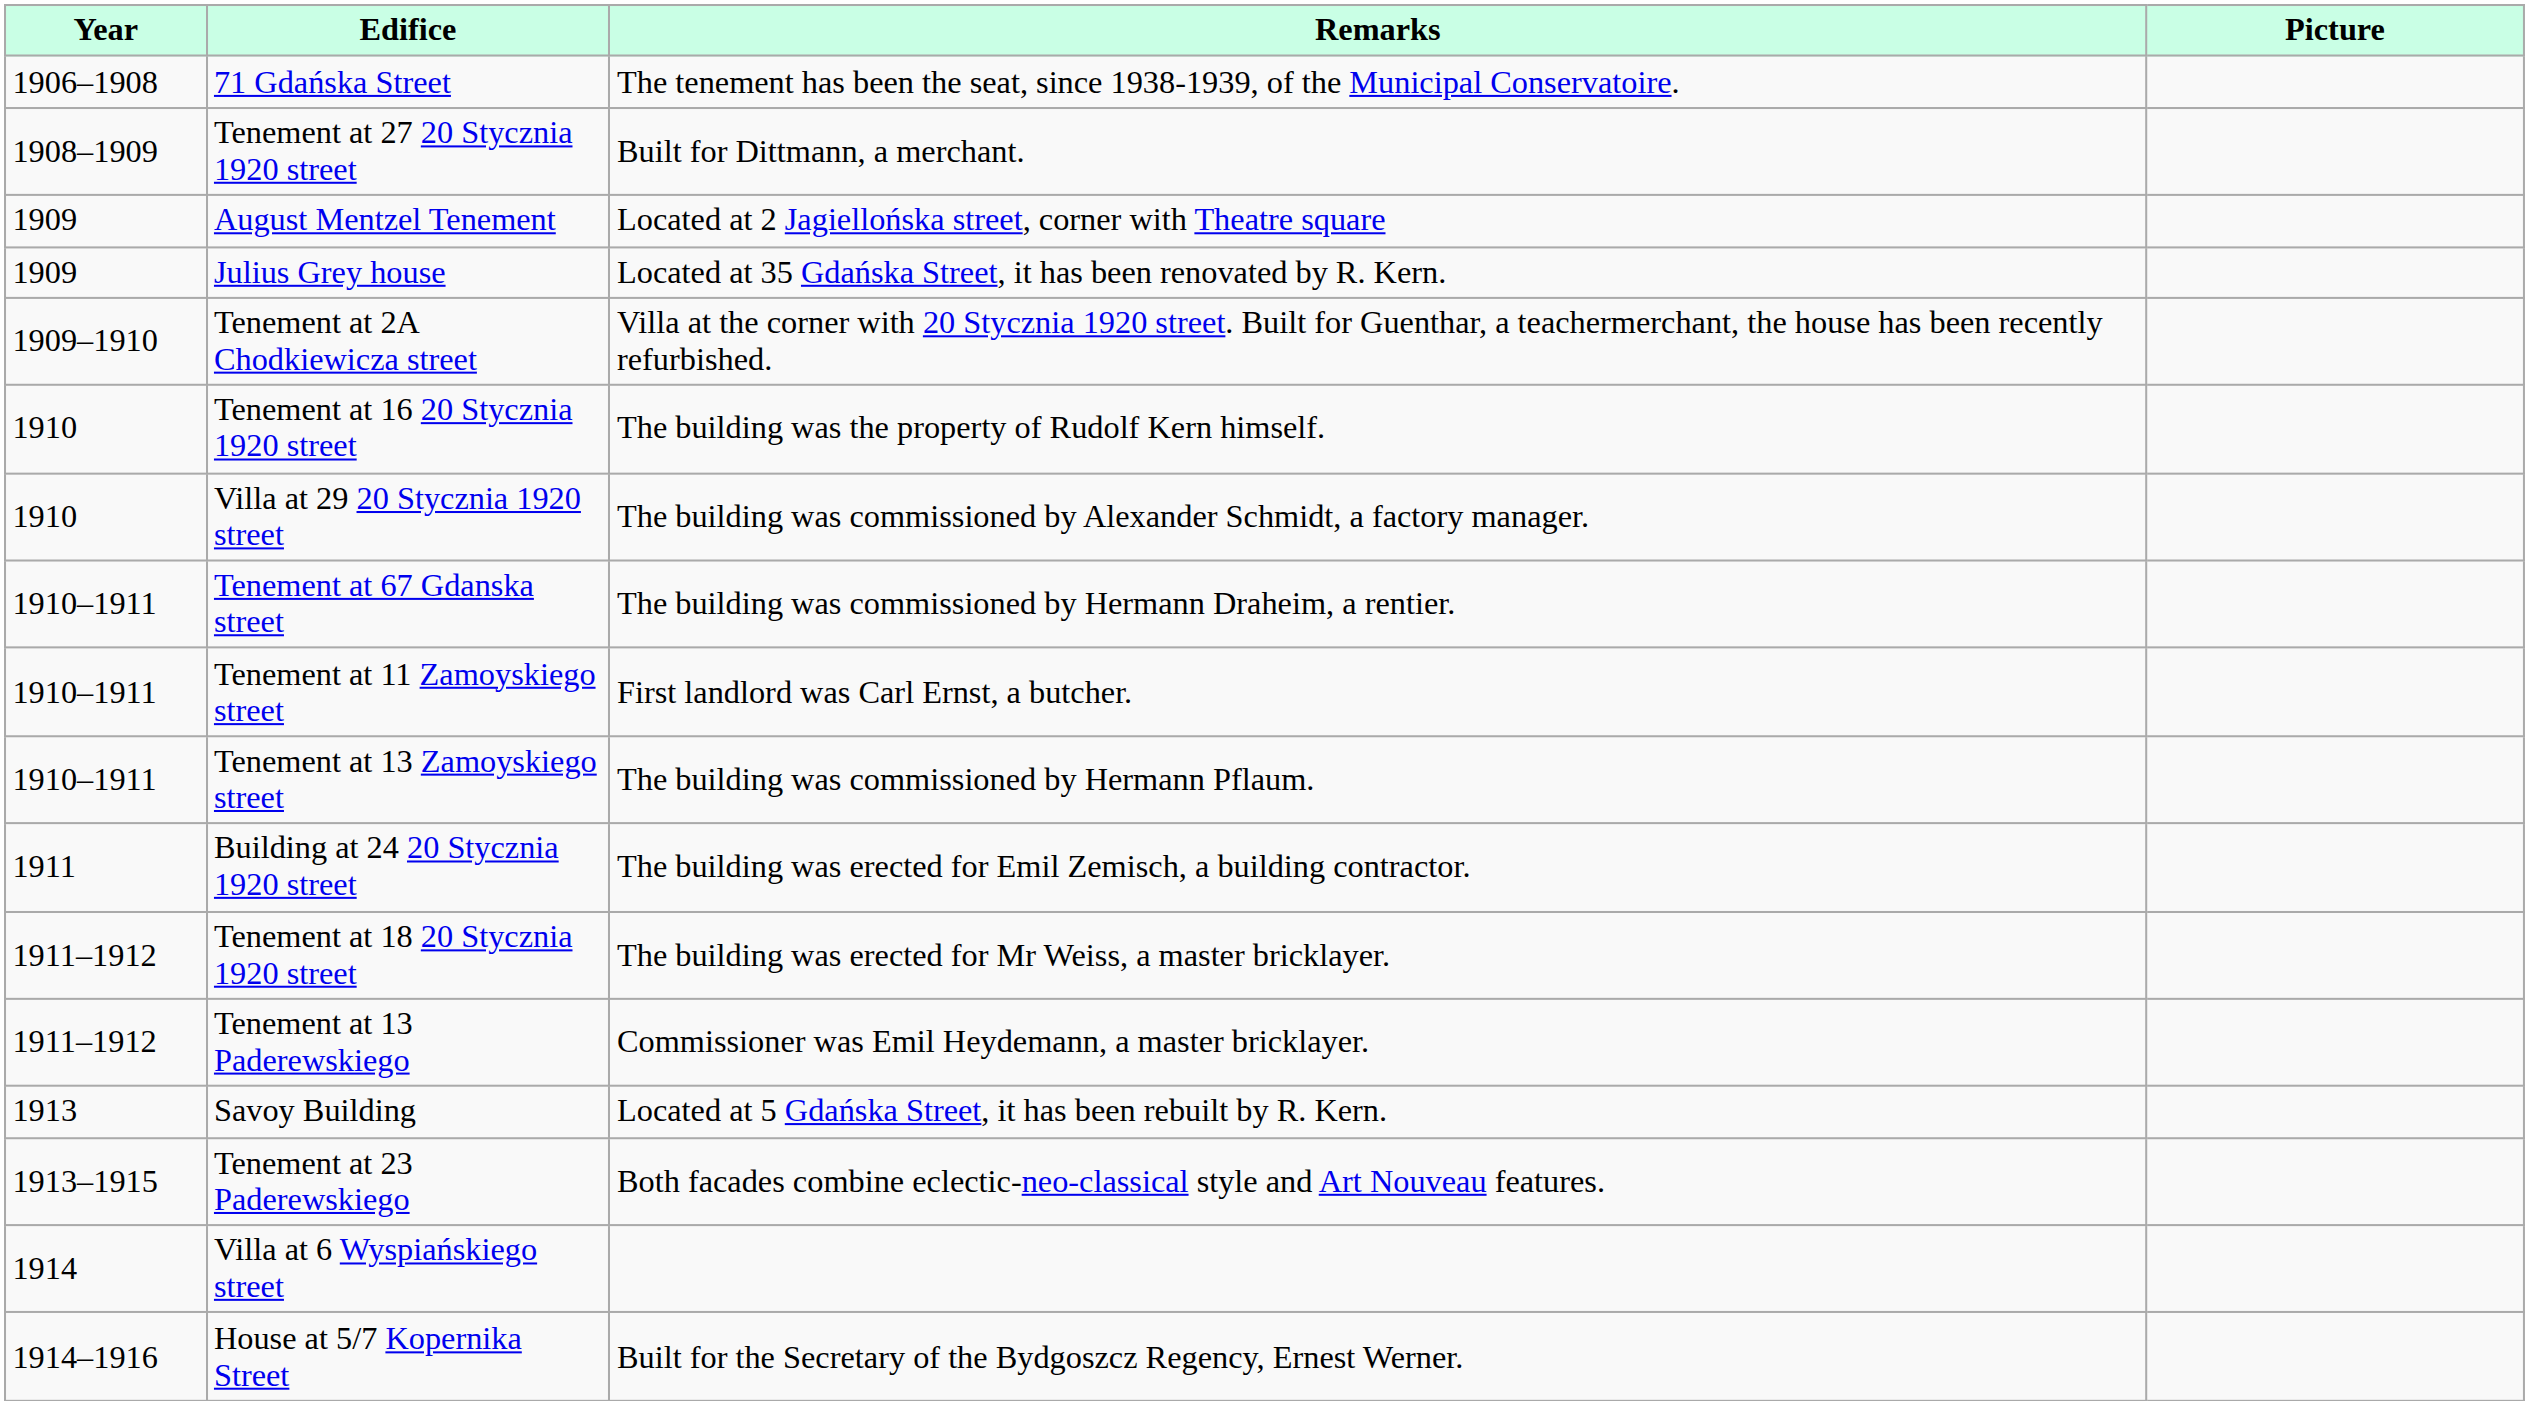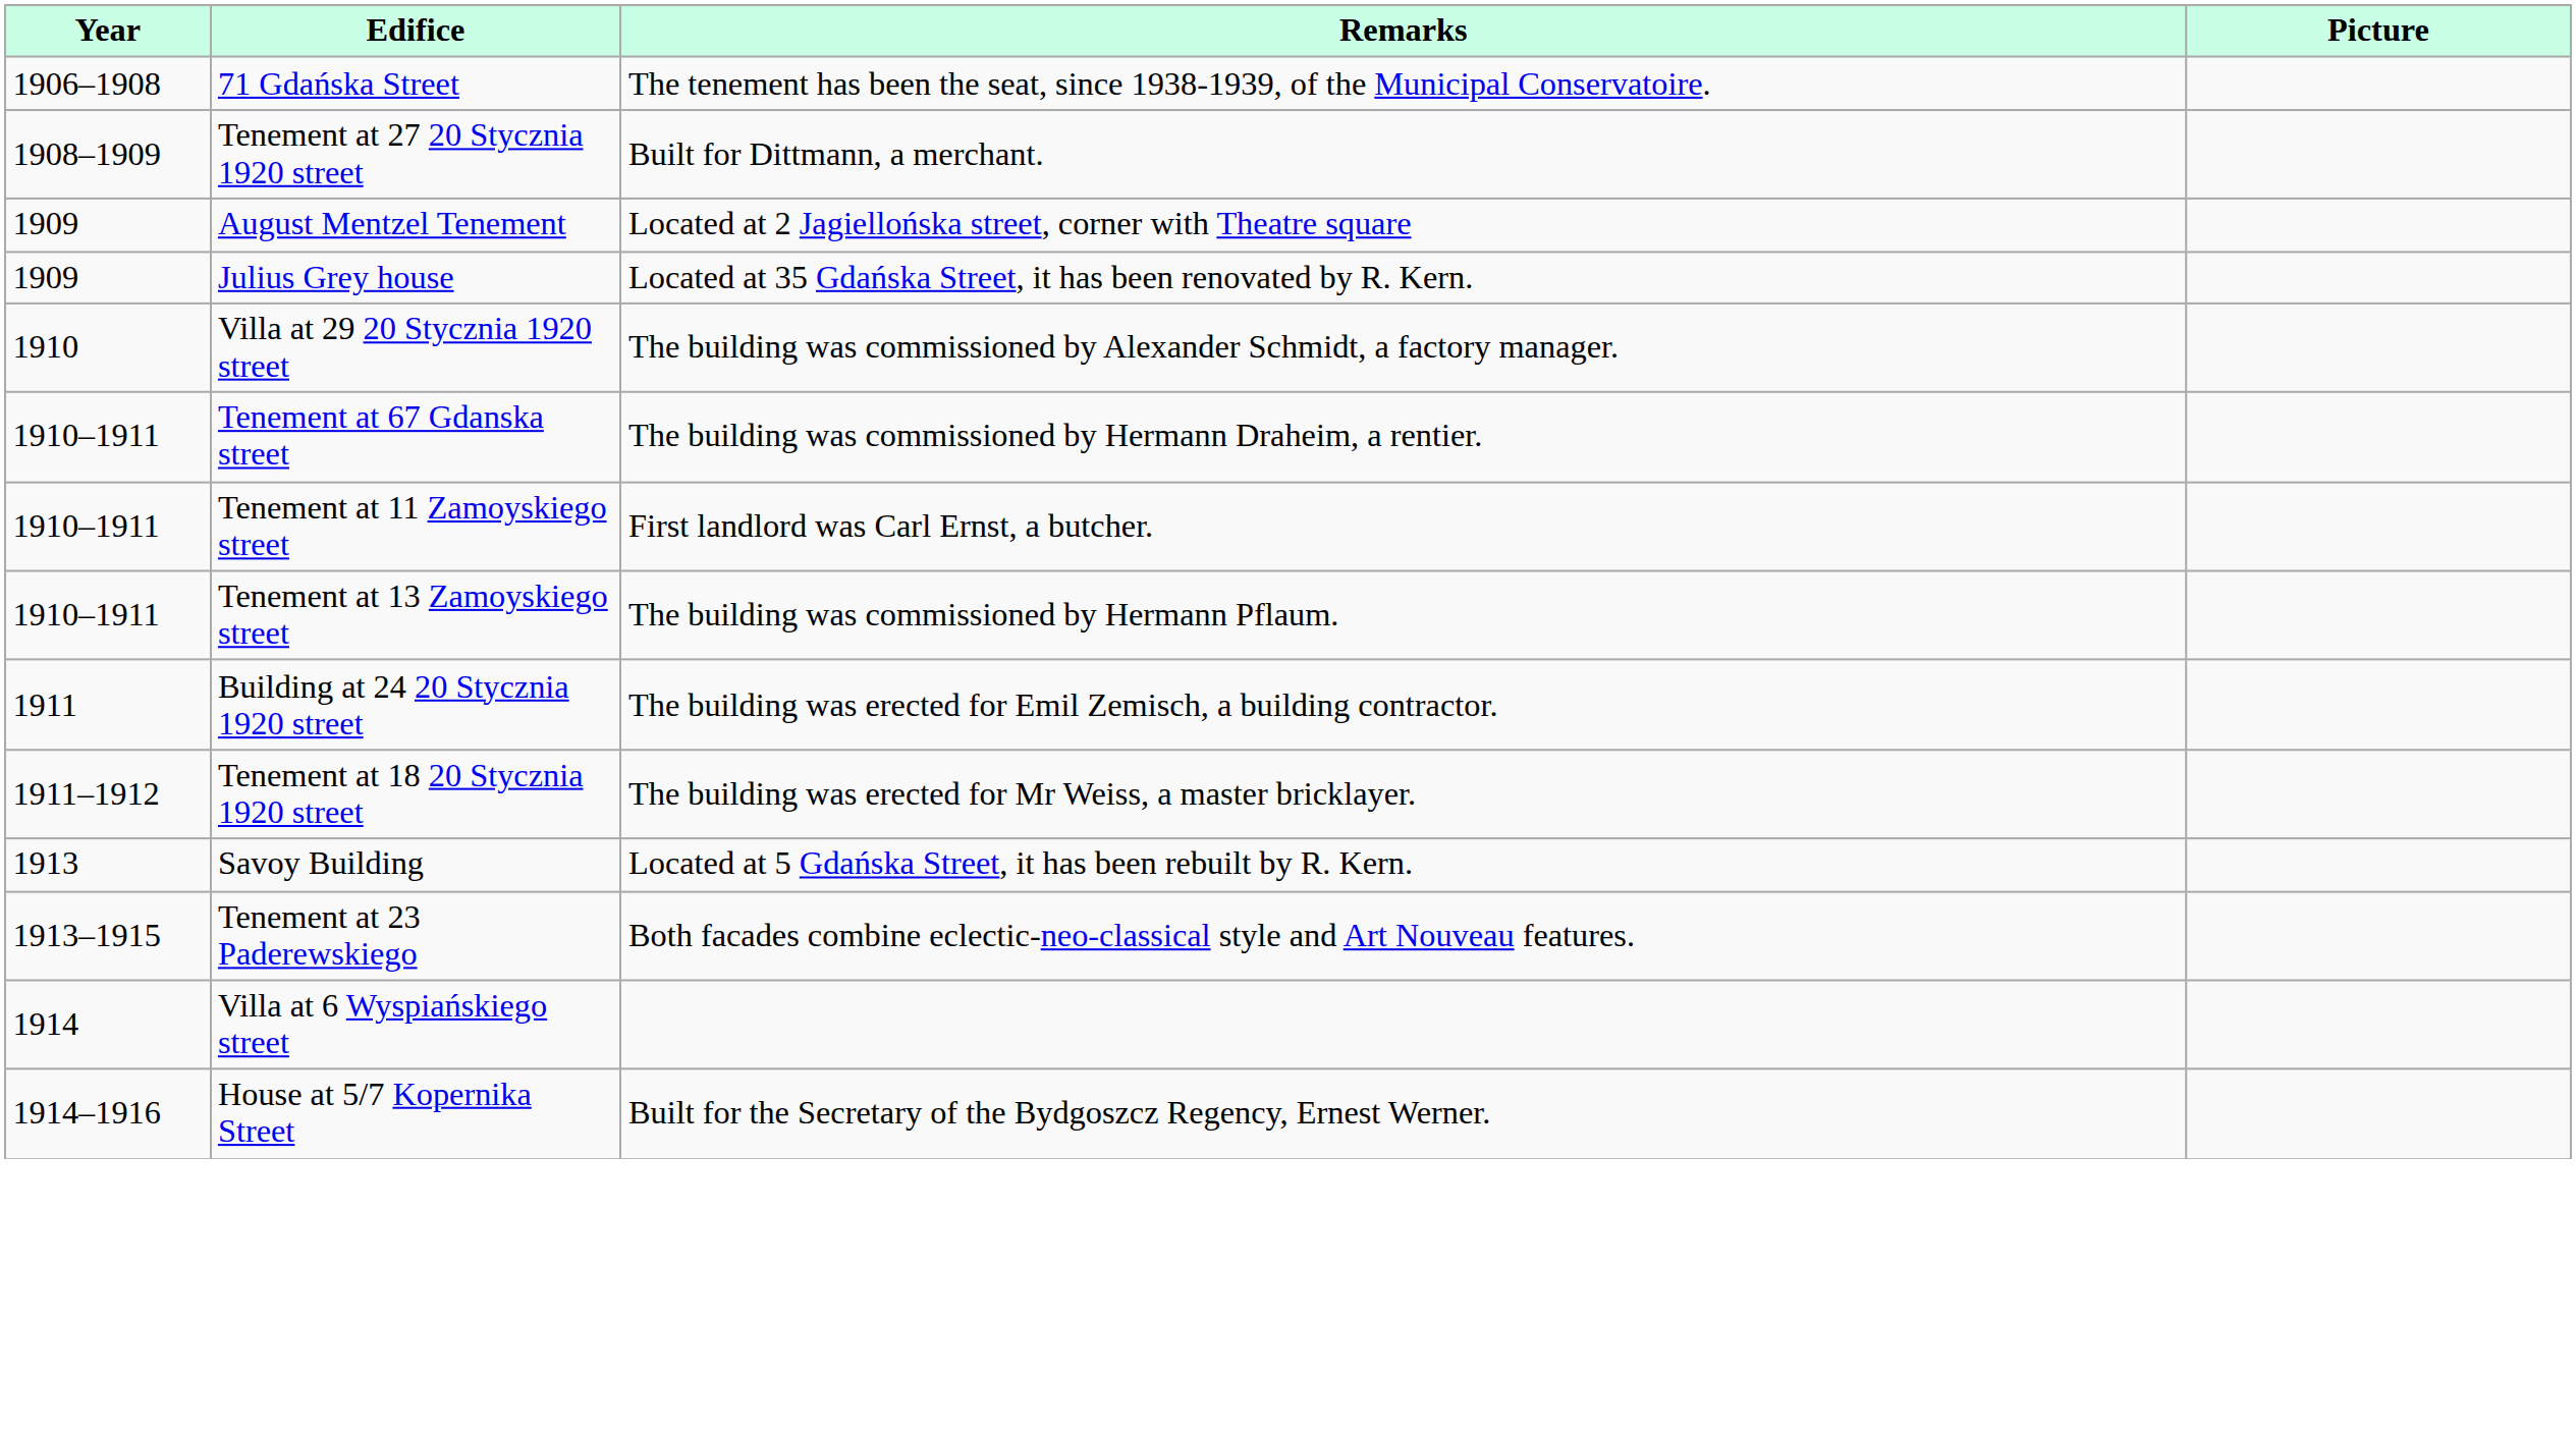- row: 1909–1910 | Tenement at 2A Chodkiewicza street | Villa at the corner with 20 Stycznia 1920 street. Built for Guenthar, a teachermerchant, the house has been recently refurbished.
- row: 1910 | Tenement at 16 20 Stycznia 1920 street | The building was the property of Rudolf Kern himself.
- row: 1911–1912 | Tenement at 13 Paderewskiego | Commissioner was Emil Heydemann, a master bricklayer.
